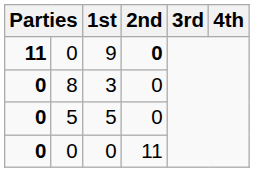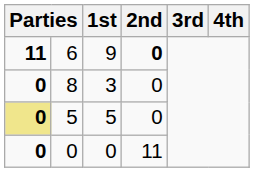row 2 | column 2: 0 -> 6
row 4 | column 1: no background -> khaki background
